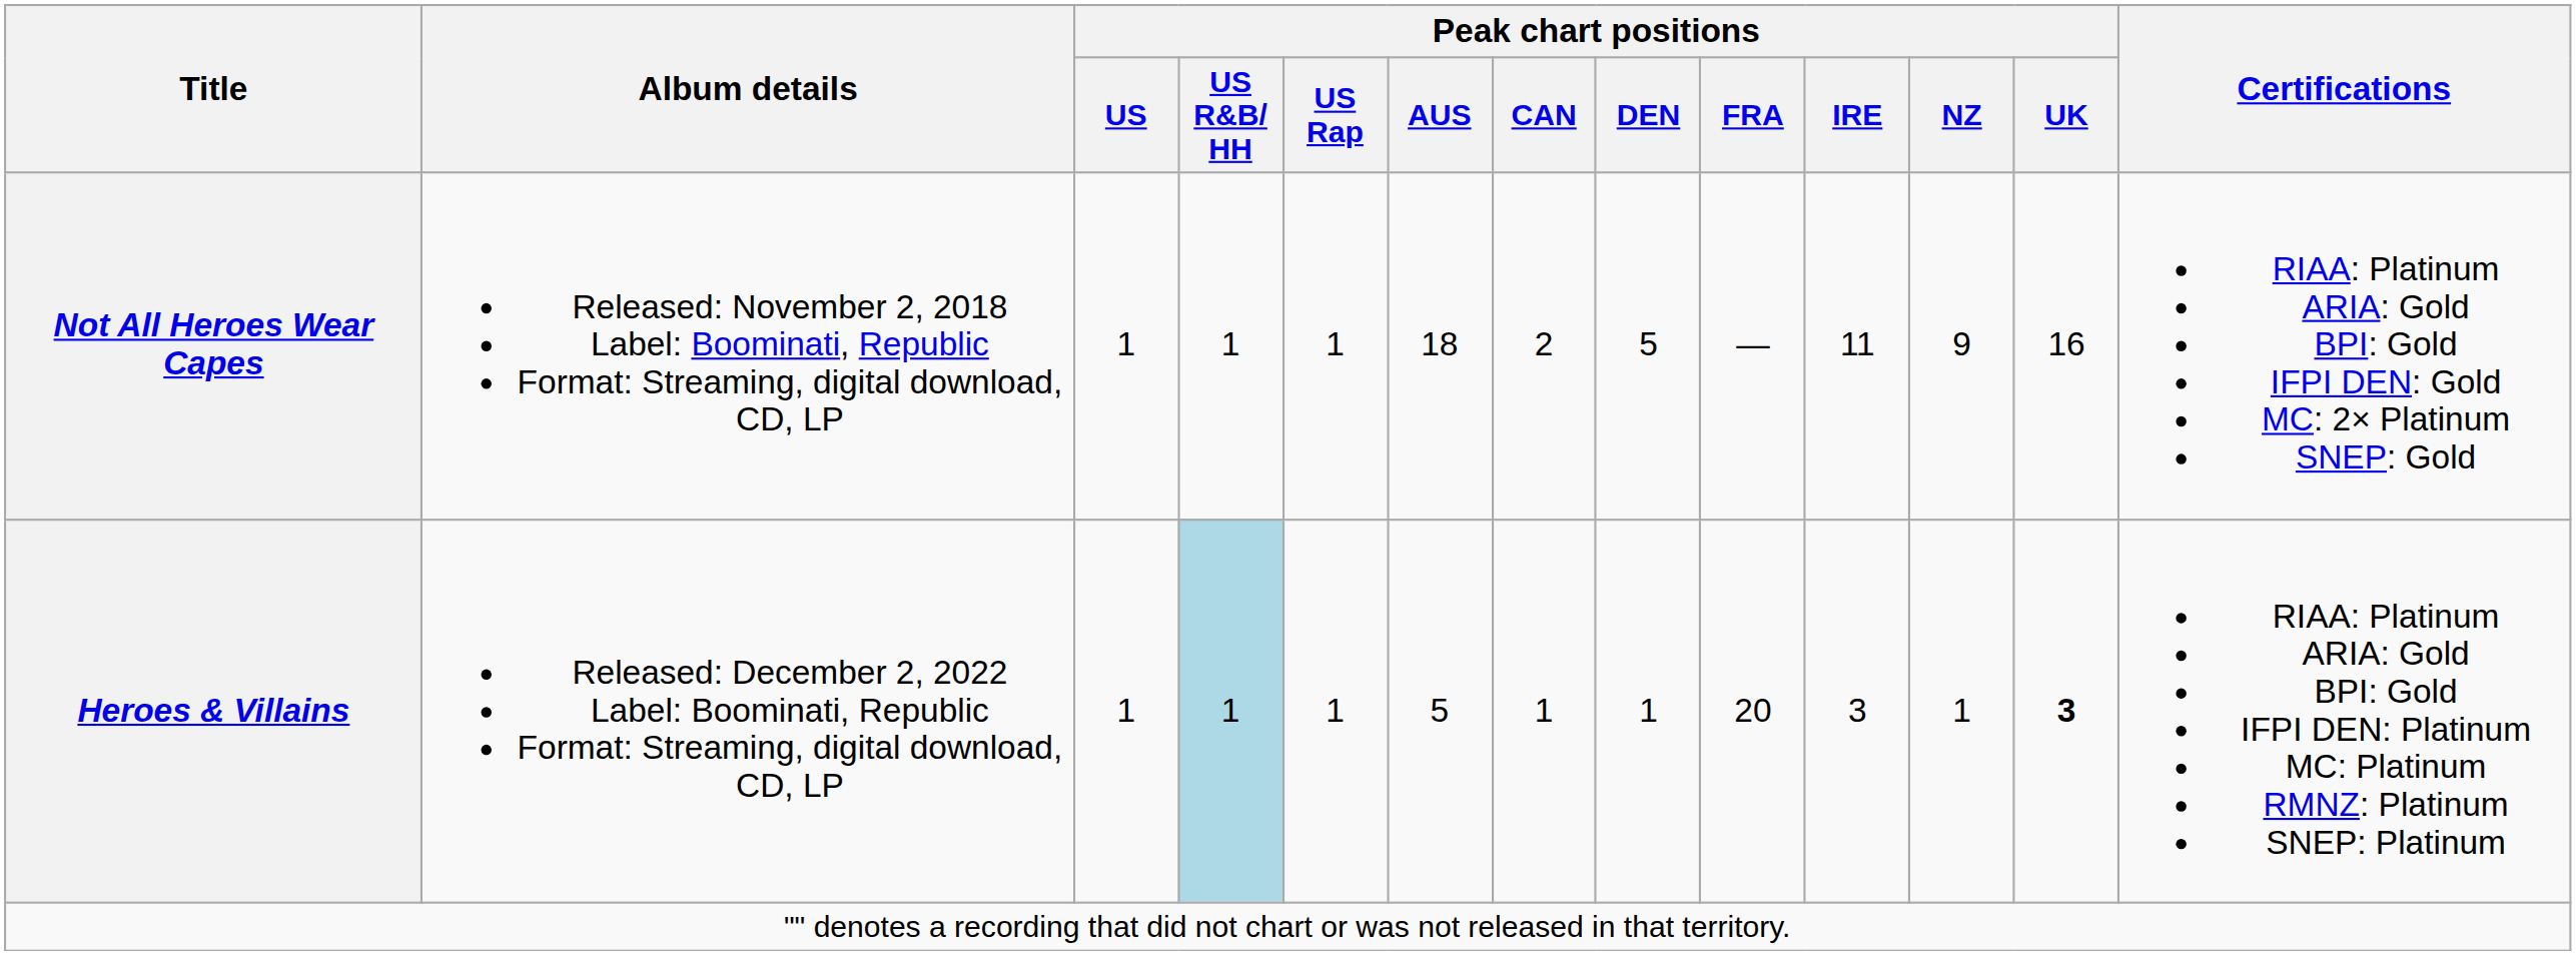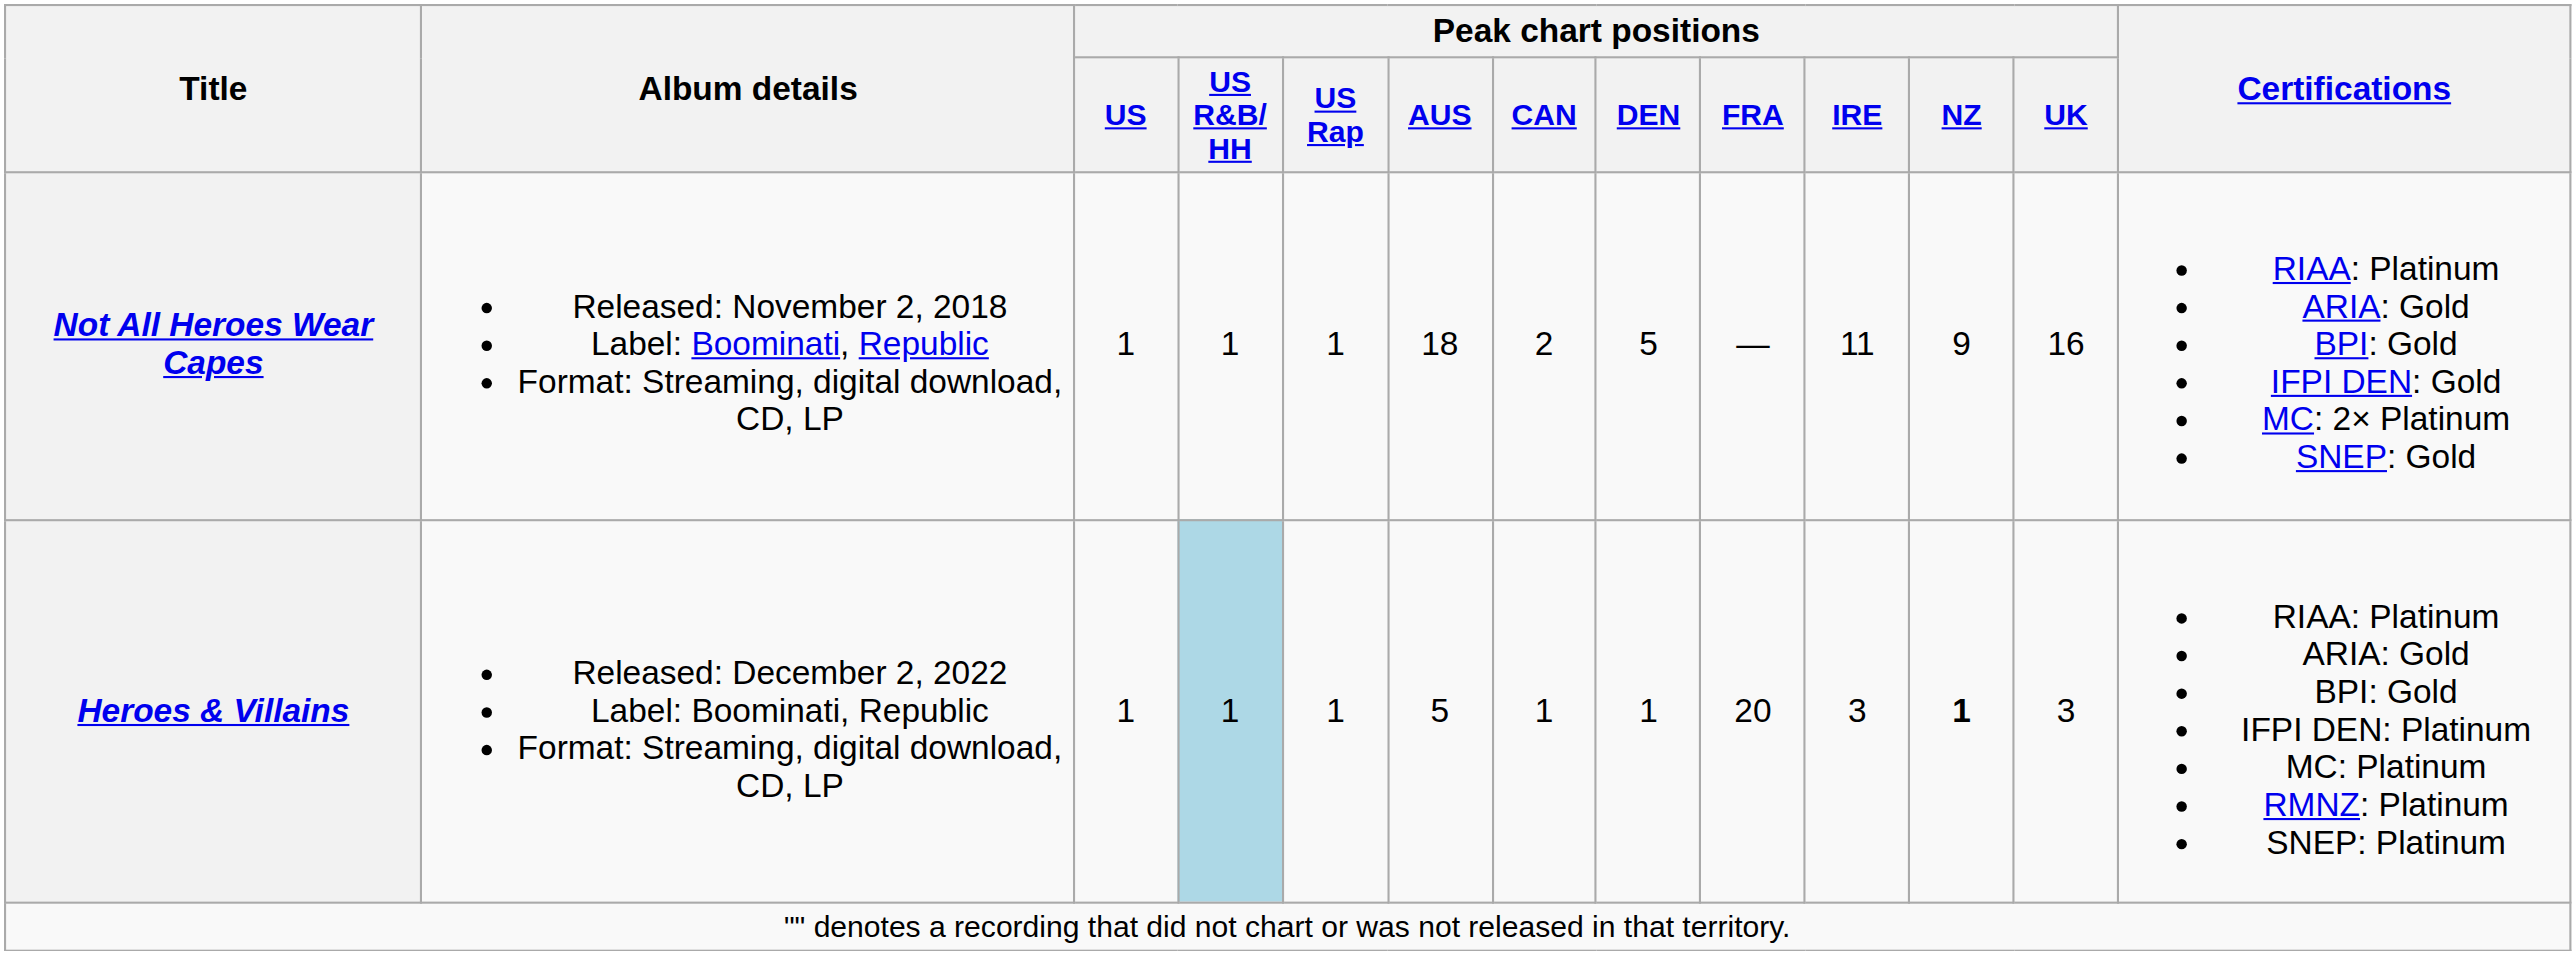Heroes & Villains | Peak chart positions / NZ: normal -> bold
Heroes & Villains | Peak chart positions / UK: bold -> normal
